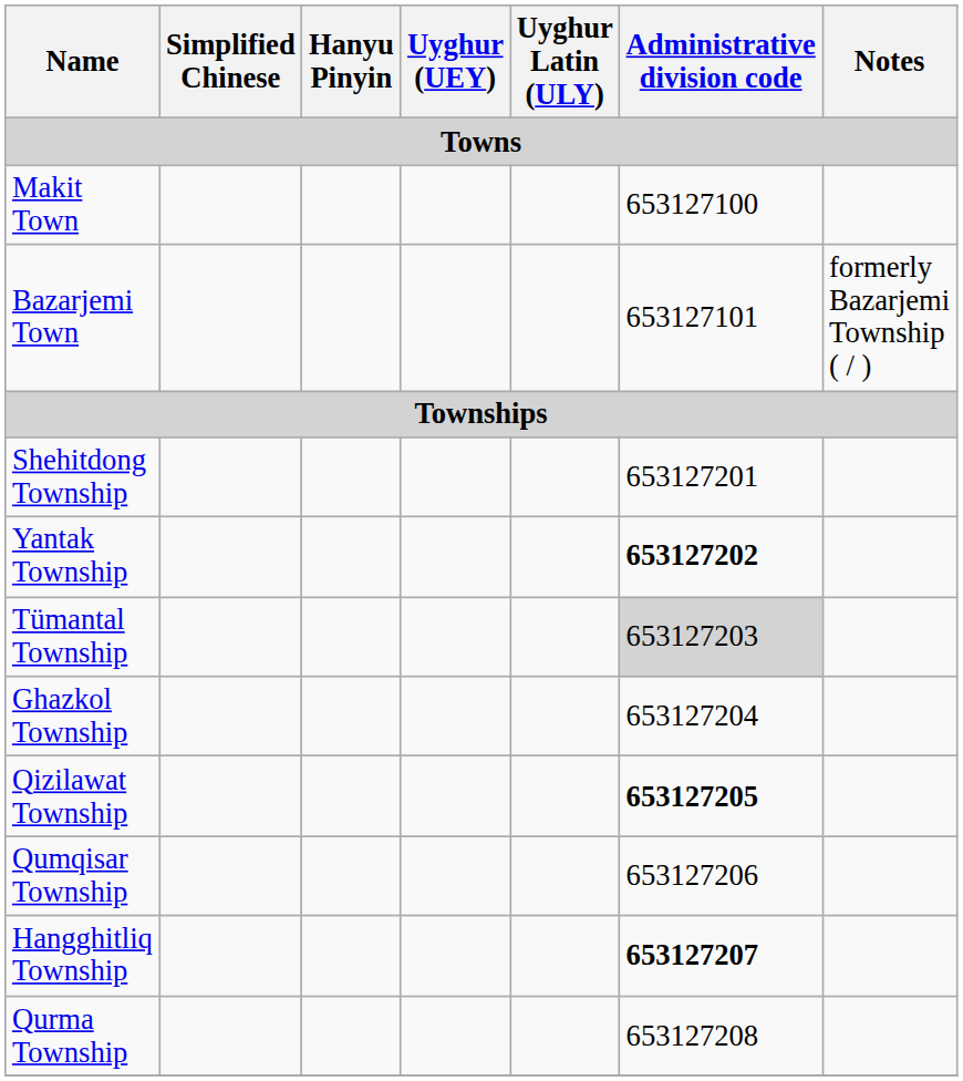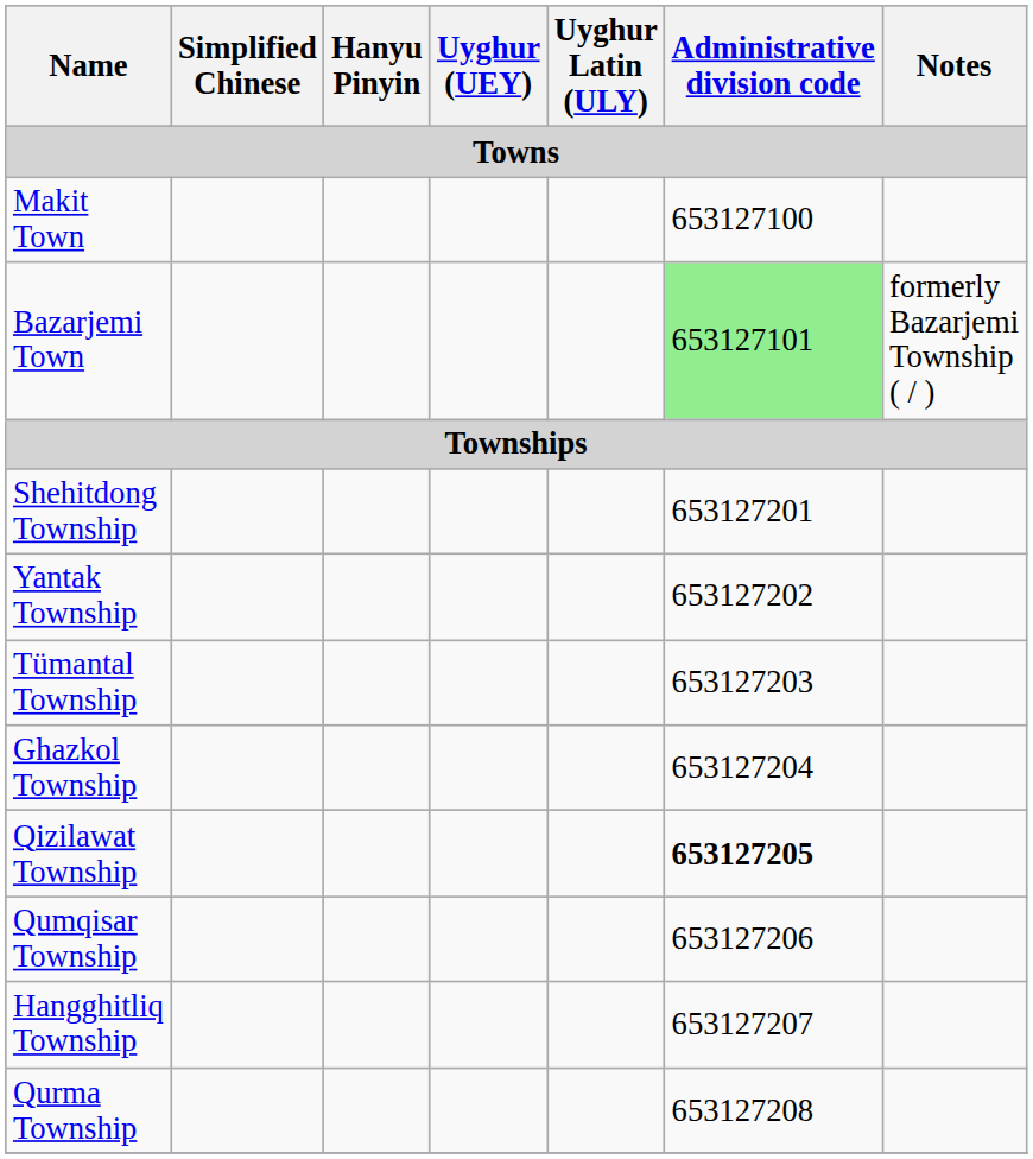Bazarjemi Town | Administrative division code: no background -> lightgreen background
Yantak Township | Administrative division code: bold -> normal
Tümantal Township | Administrative division code: lightgrey background -> no background
Hangghitliq Township | Administrative division code: bold -> normal
